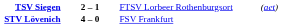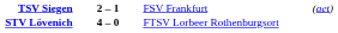TSV Siegen | column 3: FTSV Lorbeer Rothenburgsort -> FSV Frankfurt
STV Lövenich | column 3: FSV Frankfurt -> FTSV Lorbeer Rothenburgsort
